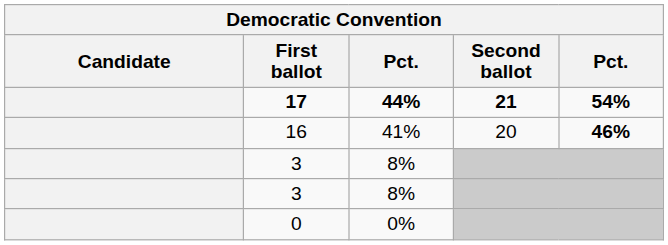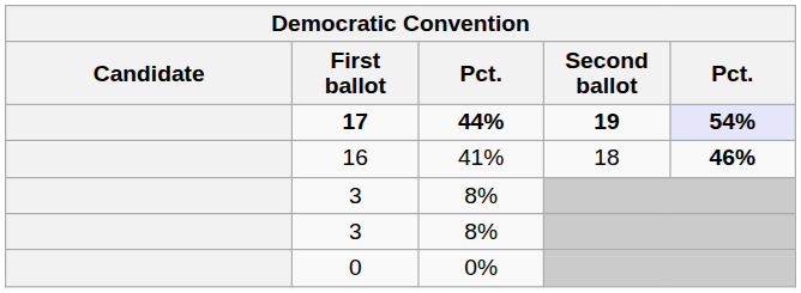17 | Second ballot: 21 -> 19
17 | column 5: no background -> lavender background
16 | Second ballot: 20 -> 18
